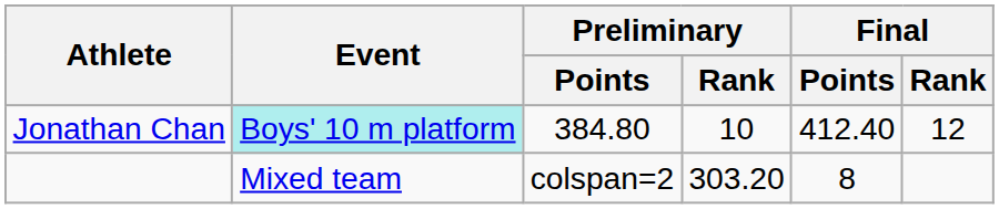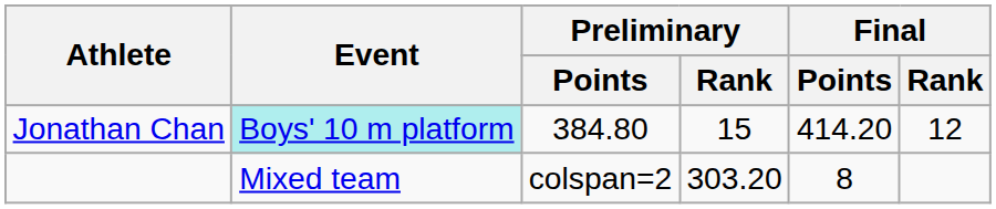Jonathan Chan | Preliminary / Rank: 10 -> 15
Jonathan Chan | Final / Points: 412.40 -> 414.20
